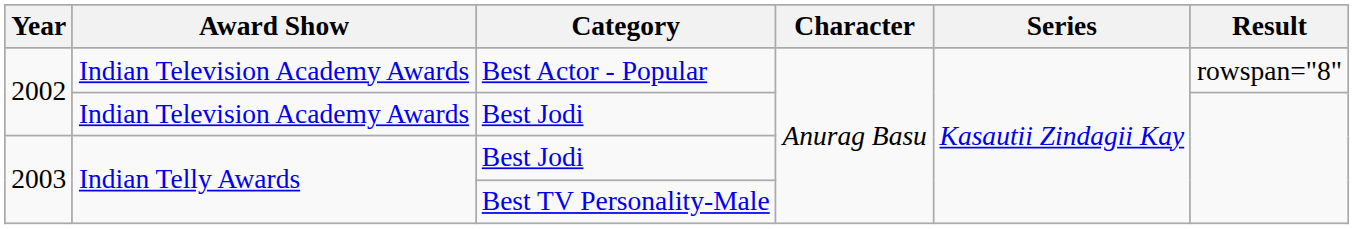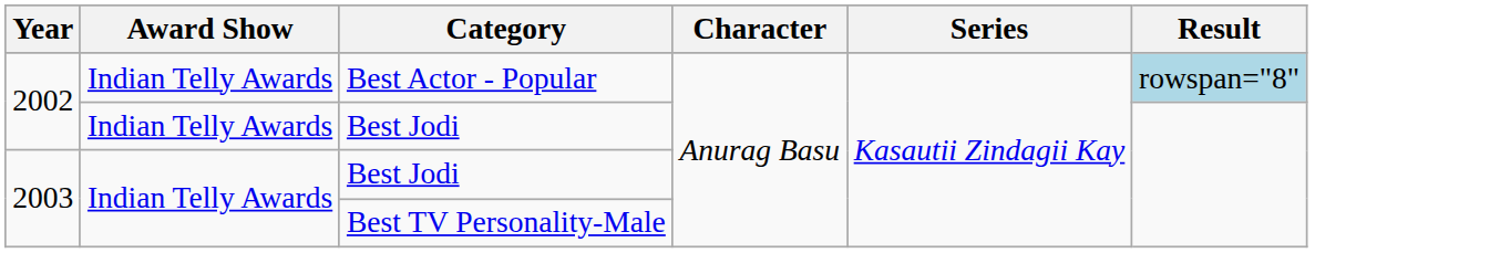Best Actor - Popular | Award Show: Indian Television Academy Awards -> Indian Telly Awards
Best Actor - Popular | Result: no background -> lightblue background
2002 / Best Jodi | Award Show: Indian Television Academy Awards -> Indian Telly Awards
